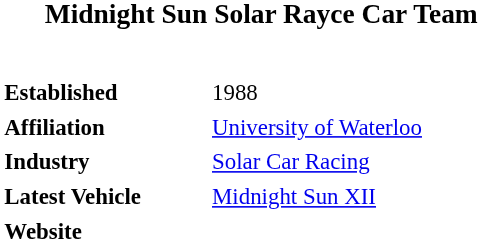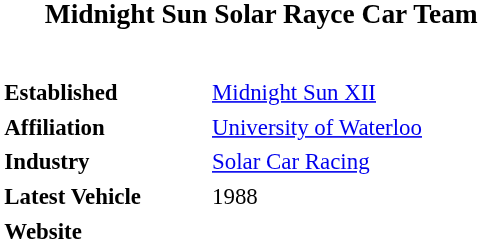row 2 | column 2: 1988 -> Midnight Sun XII
row 5 | column 2: Midnight Sun XII -> 1988
